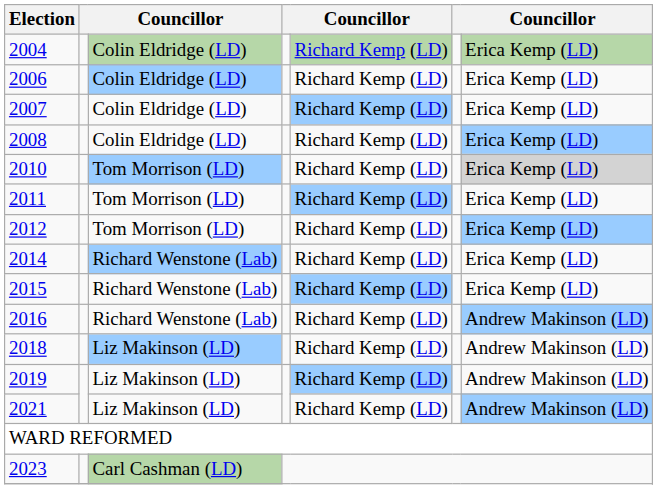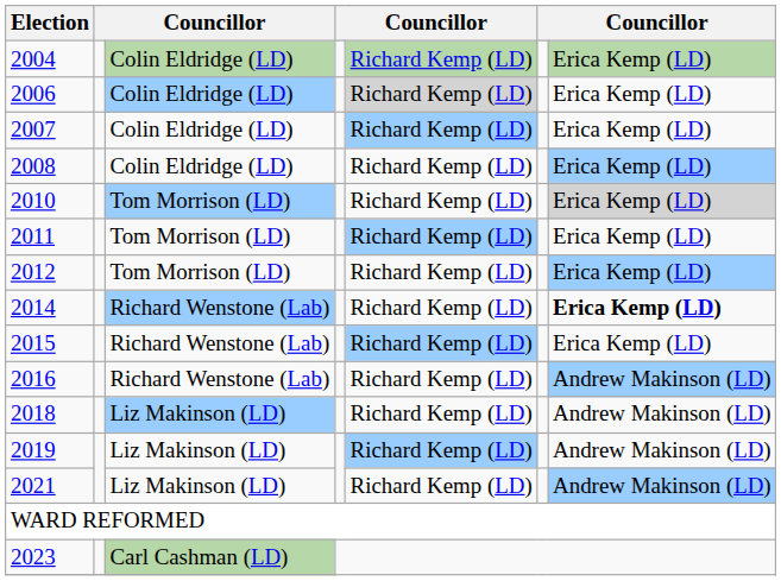2006 | column 5: no background -> lightgrey background
2014 | column 7: normal -> bold
